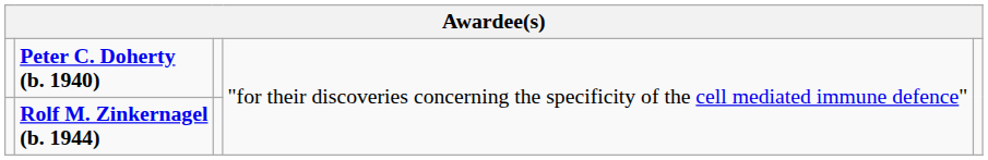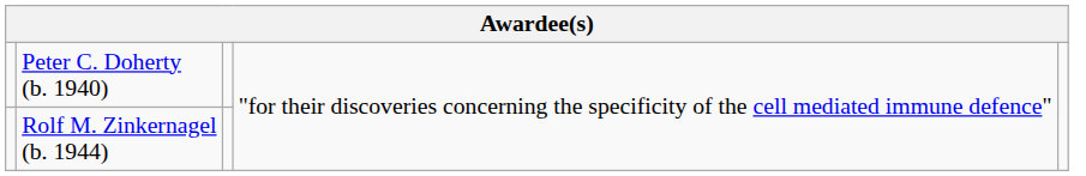Peter C. Doherty (b. 1940) | column 2: bold -> normal
Rolf M. Zinkernagel (b. 1944) | column 2: bold -> normal
